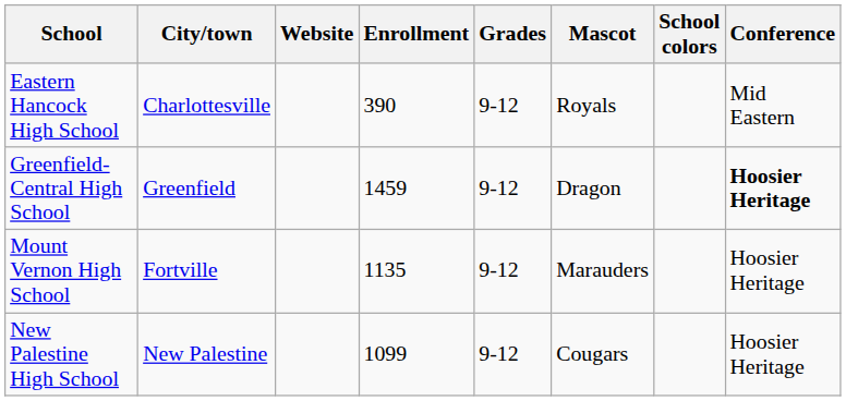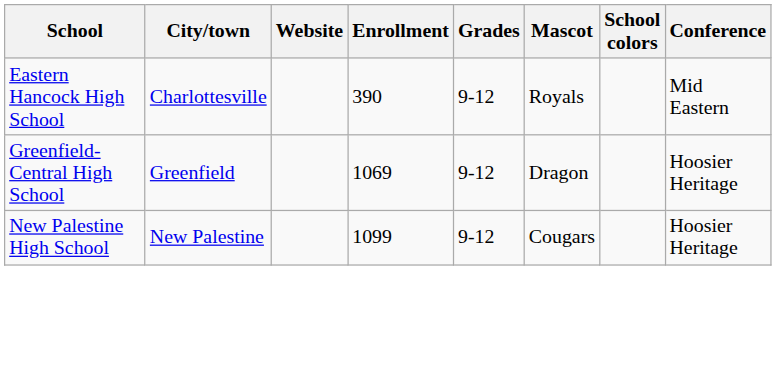Greenfield-Central High School | Enrollment: 1459 -> 1069
Greenfield-Central High School | Conference: bold -> normal
- row: Mount Vernon High School | Fortville | 1135 | 9-12 | Marauders | Hoosier Heritage
